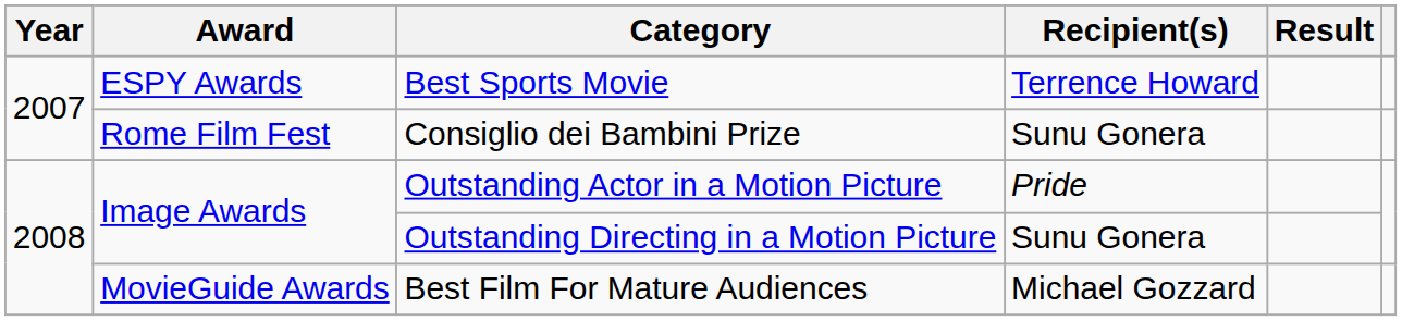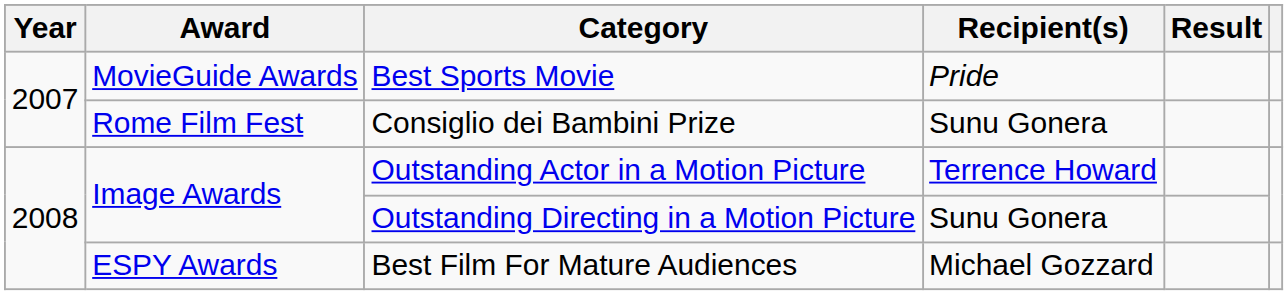Best Sports Movie | Award: ESPY Awards -> MovieGuide Awards
Best Sports Movie | Recipient(s): Terrence Howard -> Pride
Outstanding Actor in a Motion Picture | Recipient(s): Pride -> Terrence Howard
Best Film For Mature Audiences | Award: MovieGuide Awards -> ESPY Awards
